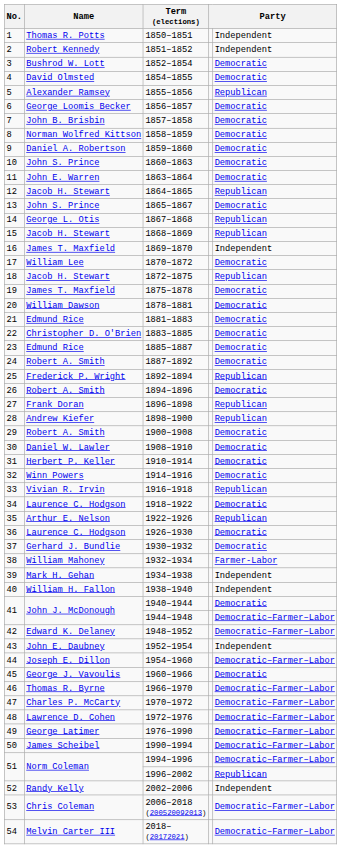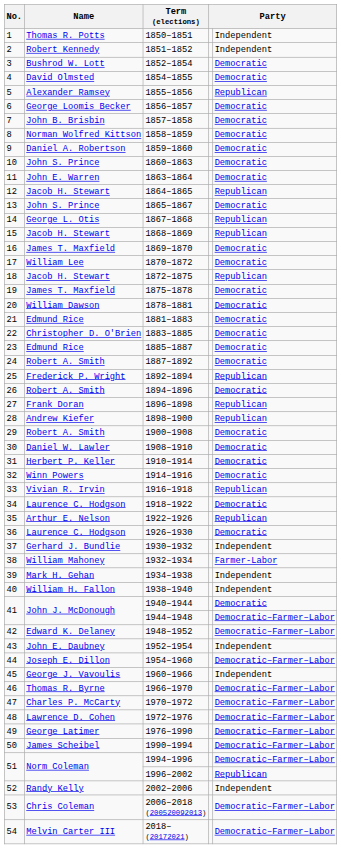1869–1870 | column 5: Independent -> Democratic
1930–1932 | column 5: Democratic -> Independent
1960–1966 | column 5: Democratic -> Independent
